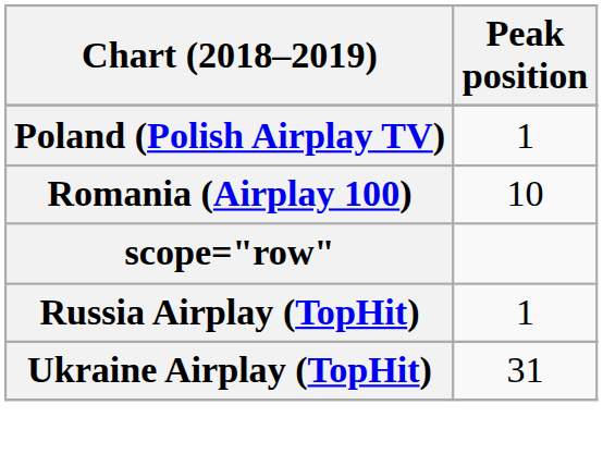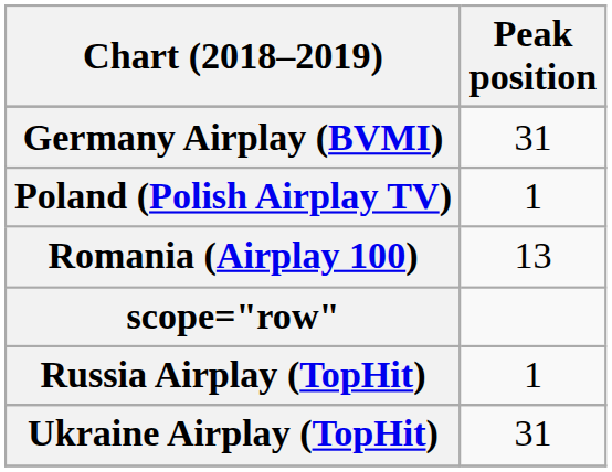+ row: Germany Airplay (BVMI) | 31
Romania (Airplay 100) | Peak position: 10 -> 13
